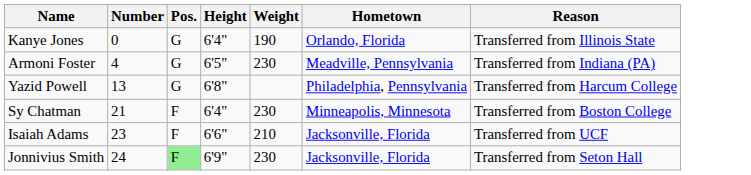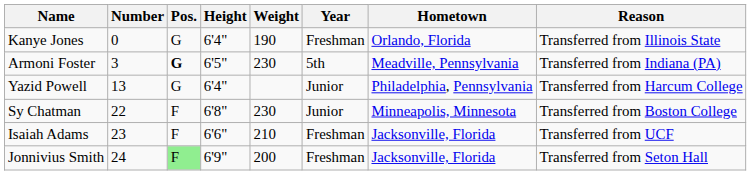+ column: Year | Freshman | 5th | Junior | Junior | Freshman | Freshman
Armoni Foster | Number: 4 -> 3
Armoni Foster | Pos.: normal -> bold
Yazid Powell | Height: 6'8" -> 6'4"
Sy Chatman | Number: 21 -> 22
Sy Chatman | Height: 6'4" -> 6'8"
Jonnivius Smith | Weight: 230 -> 200
